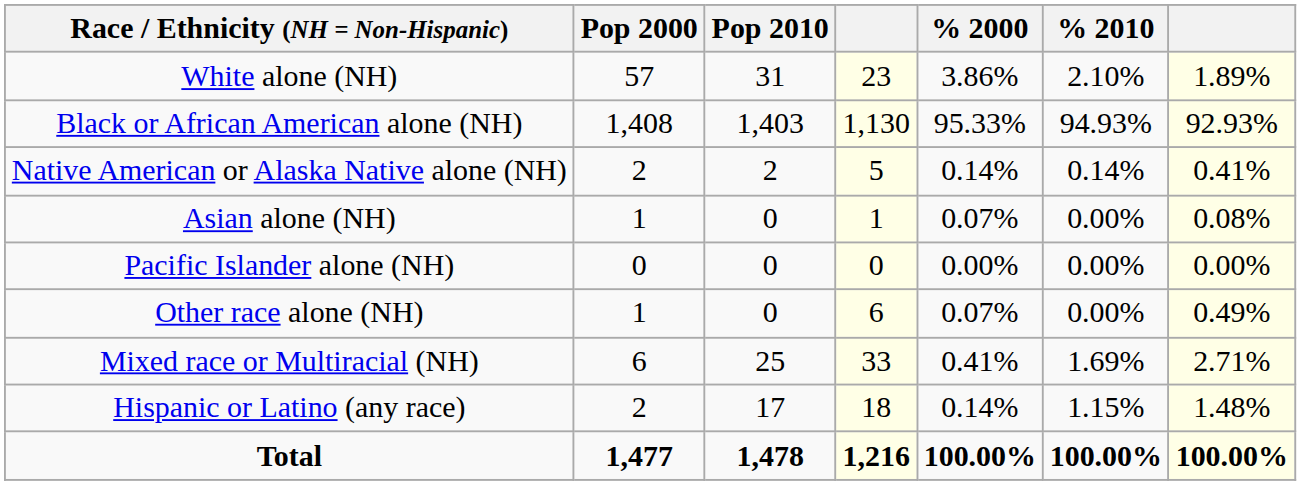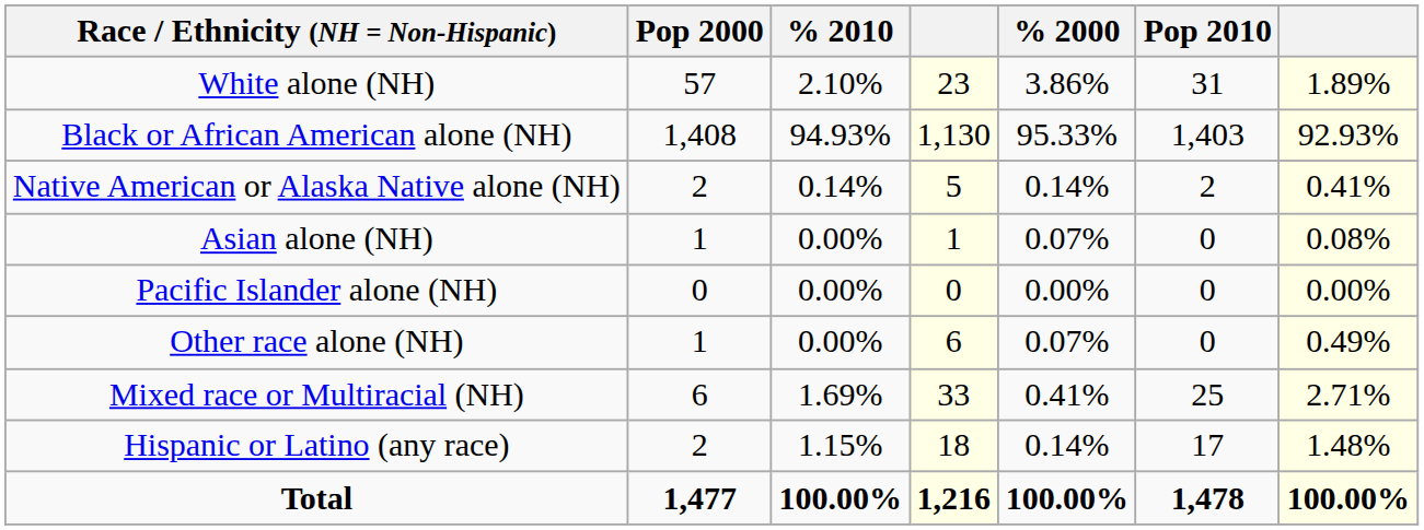columns swapped: Pop 2010 <-> % 2010
